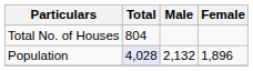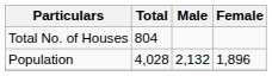Population | Total: lavender background -> no background
